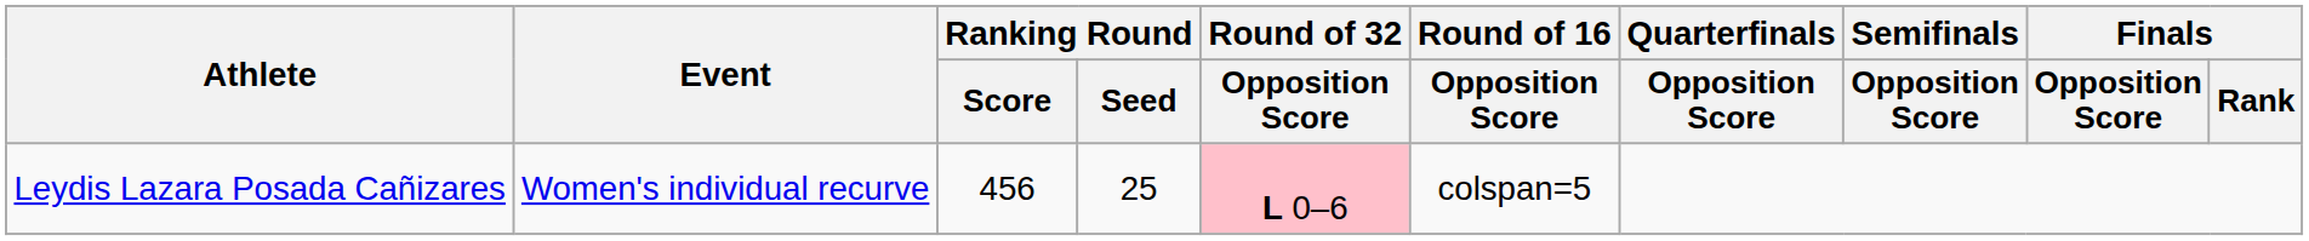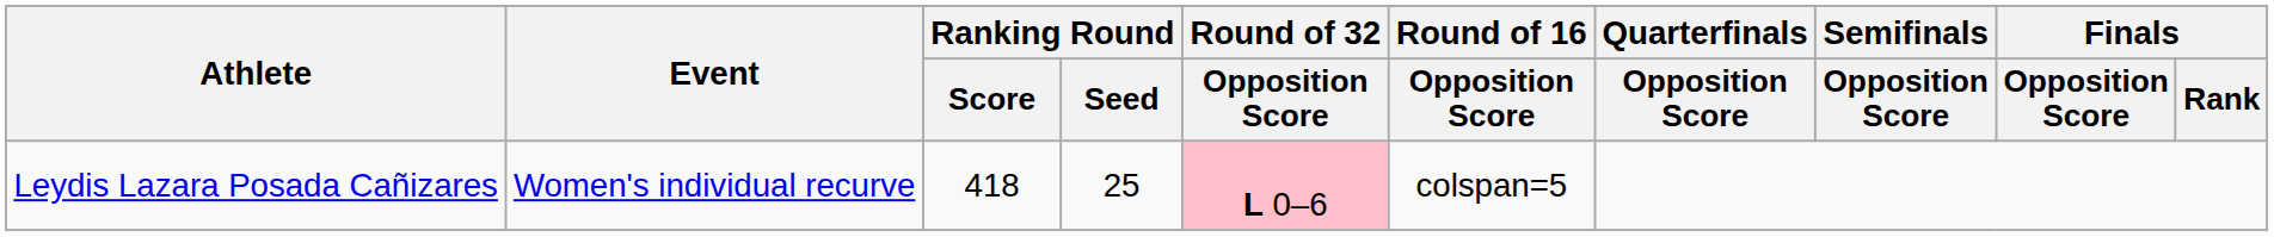Leydis Lazara Posada Cañizares | Ranking Round / Score: 456 -> 418
